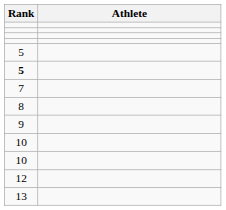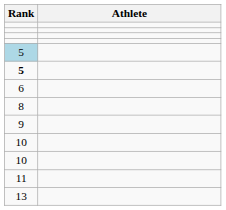row 6 | Rank: no background -> lightblue background
row 8 | Rank: 7 -> 6
row 13 | Rank: 12 -> 11
